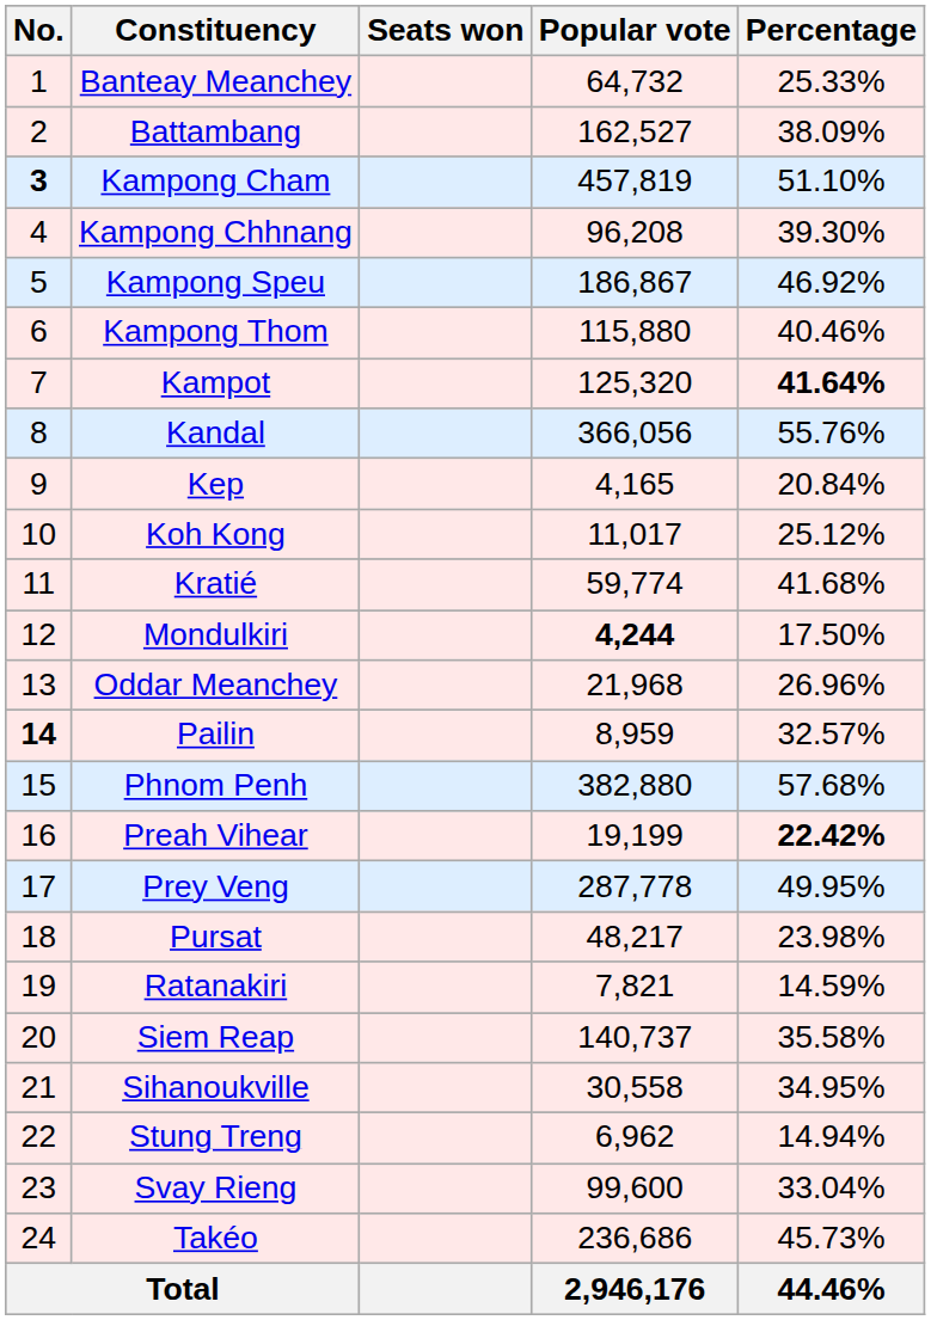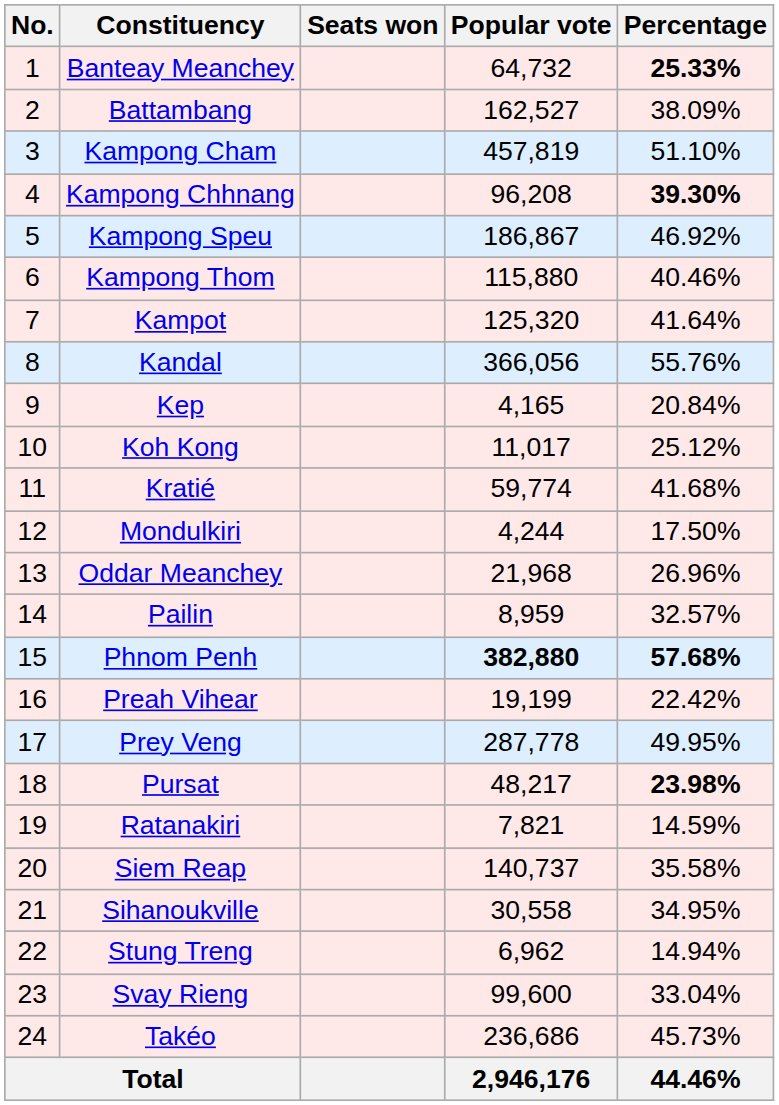Banteay Meanchey | Percentage: normal -> bold
Kampong Cham | No.: bold -> normal
Kampong Chhnang | Percentage: normal -> bold
Kampot | Percentage: bold -> normal
Mondulkiri | Popular vote: bold -> normal
Pailin | No.: bold -> normal
Phnom Penh | Popular vote: normal -> bold
Phnom Penh | Percentage: normal -> bold
Preah Vihear | Percentage: bold -> normal
Pursat | Percentage: normal -> bold
